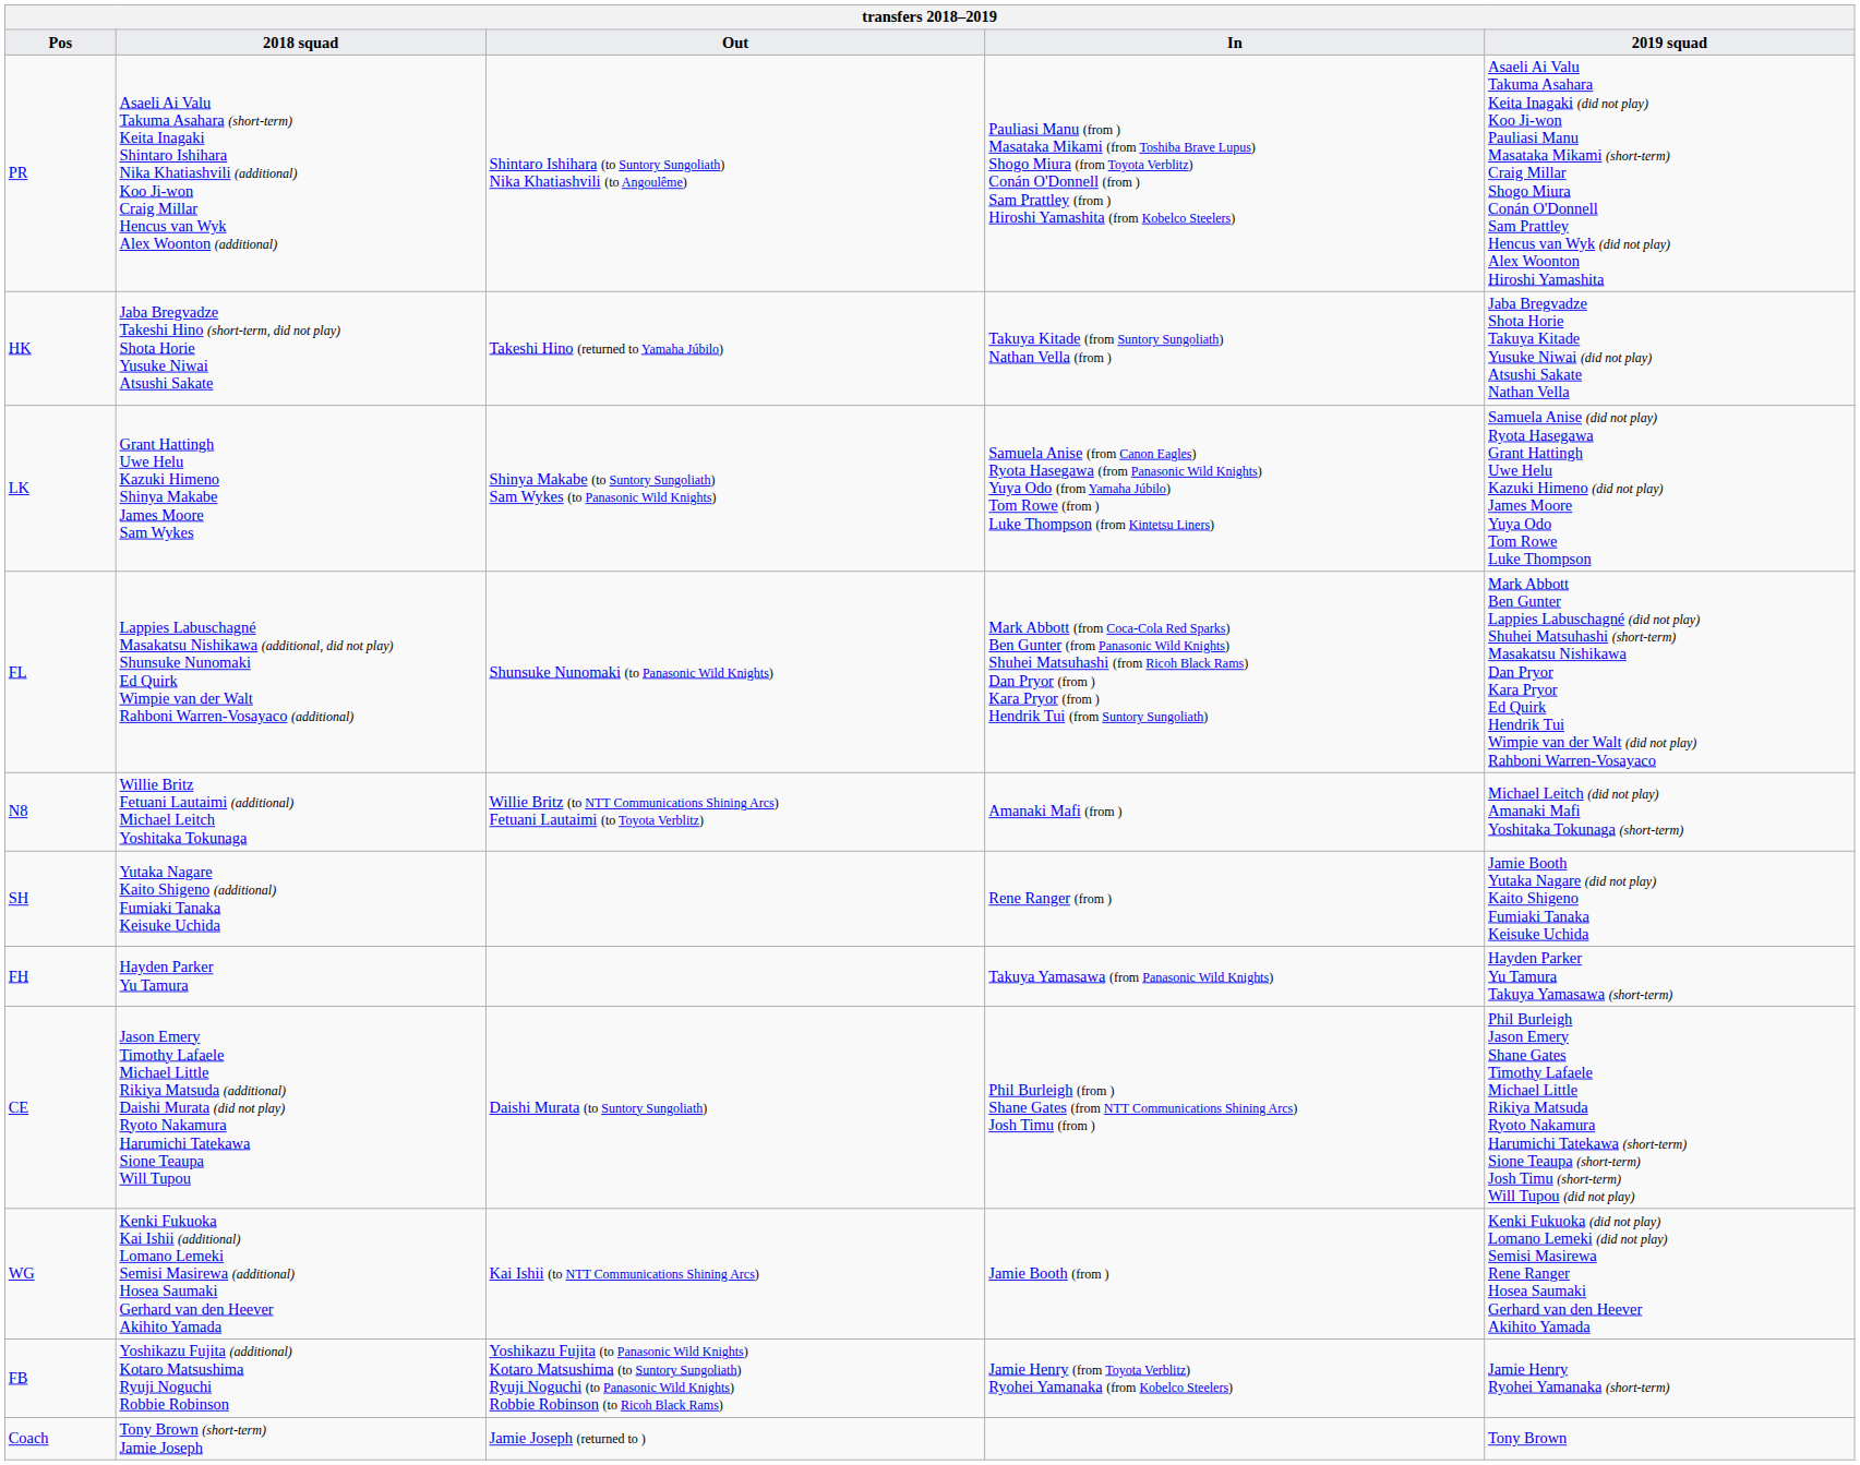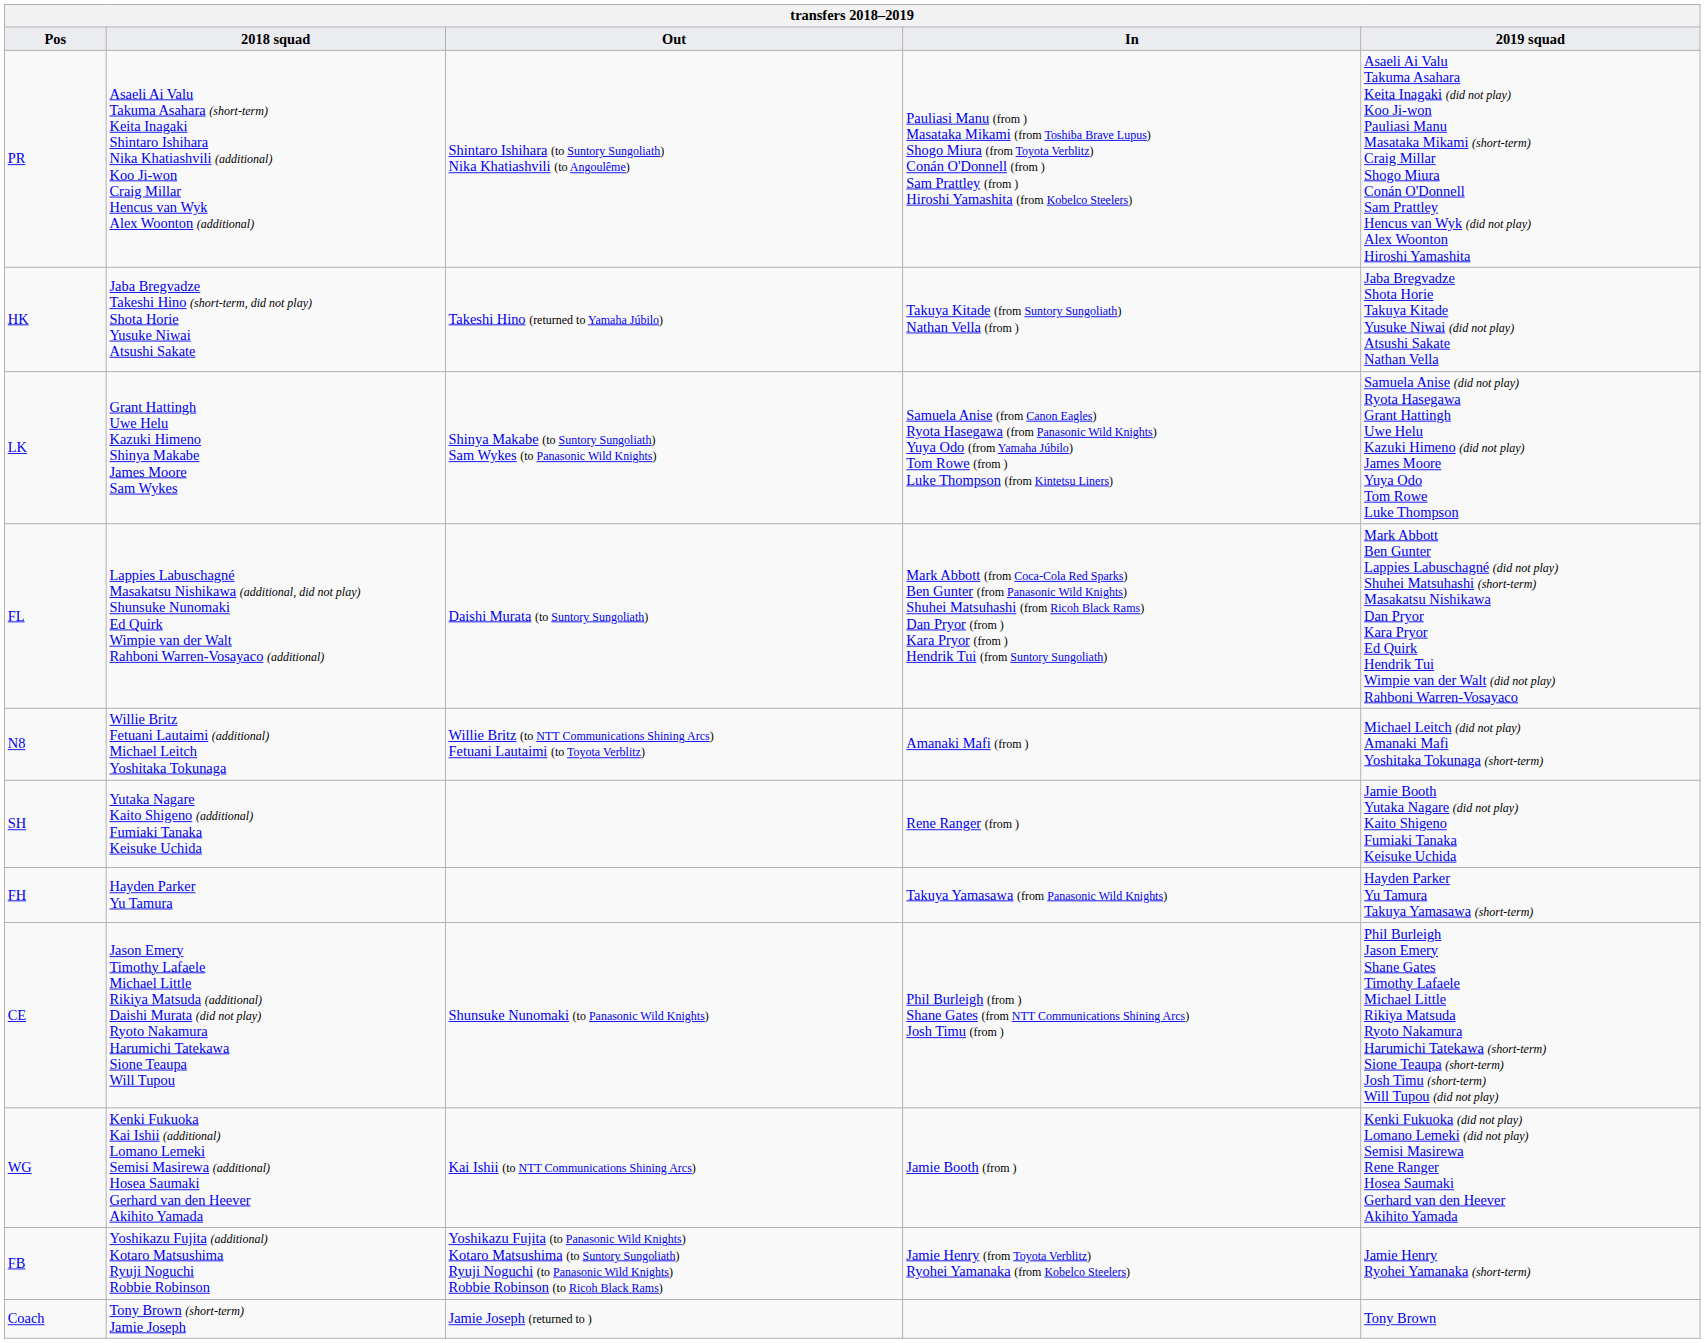FL | Out: Shunsuke Nunomaki (to Panasonic Wild Knights) -> Daishi Murata (to Suntory Sungoliath)
CE | Out: Daishi Murata (to Suntory Sungoliath) -> Shunsuke Nunomaki (to Panasonic Wild Knights)
